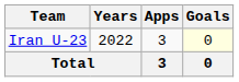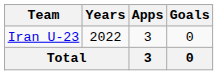Iran U-23 | Goals: lightyellow background -> no background
